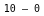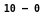row 1 | column 1: normal -> bold
